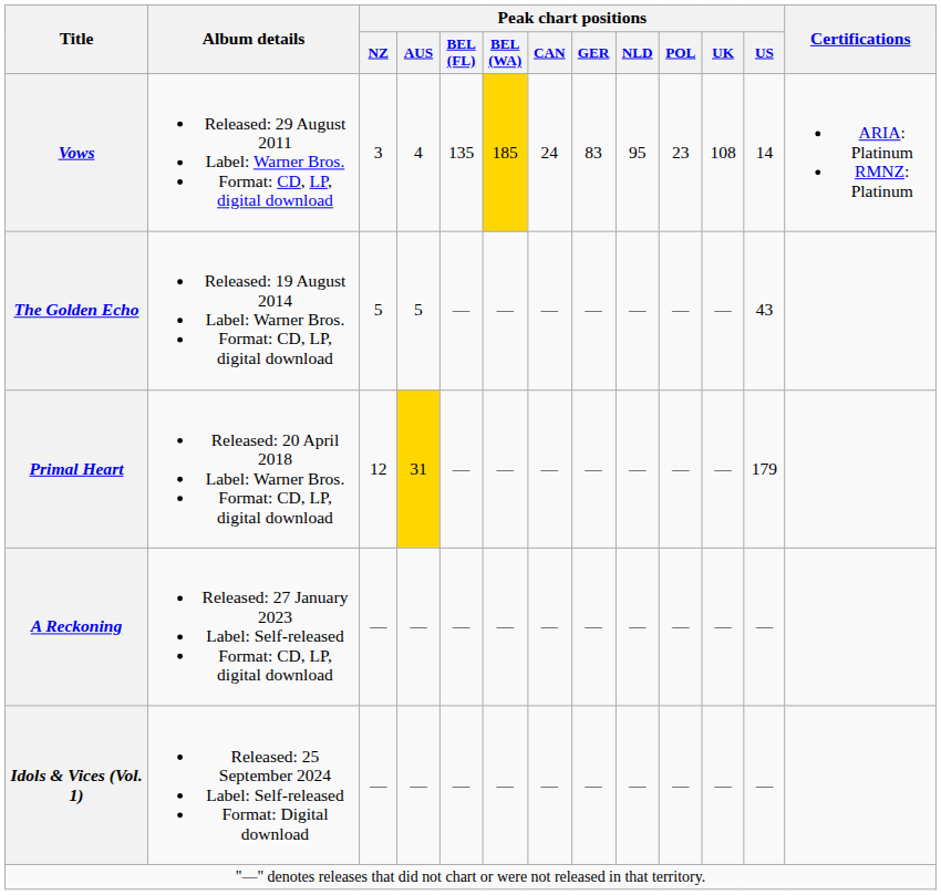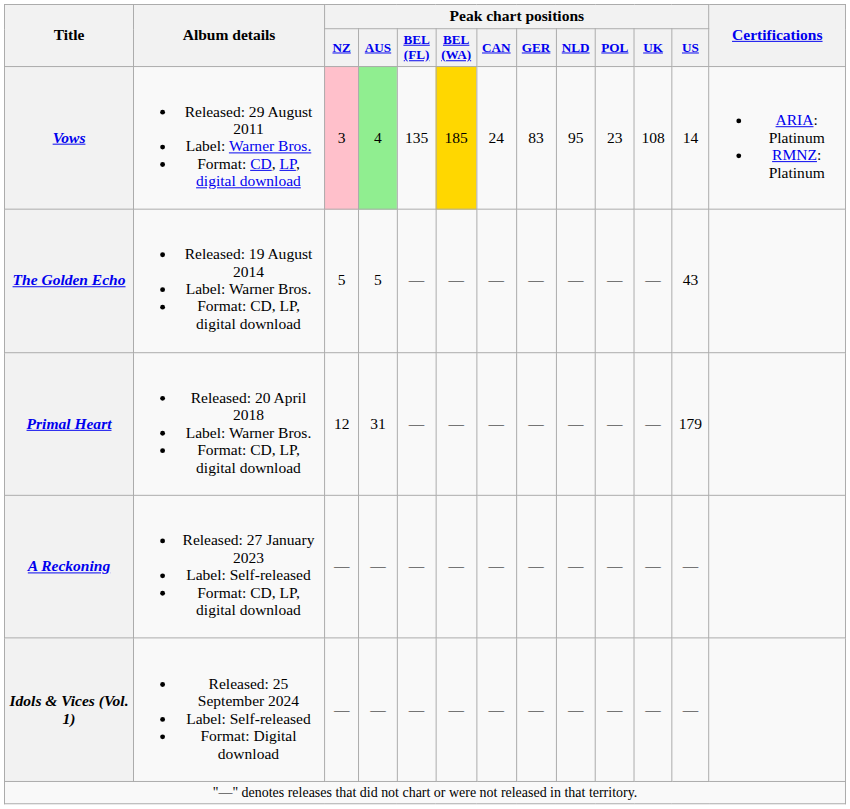Vows | Peak chart positions / NZ: no background -> pink background
Vows | Peak chart positions / AUS: no background -> lightgreen background
Primal Heart | Peak chart positions / AUS: gold background -> no background
